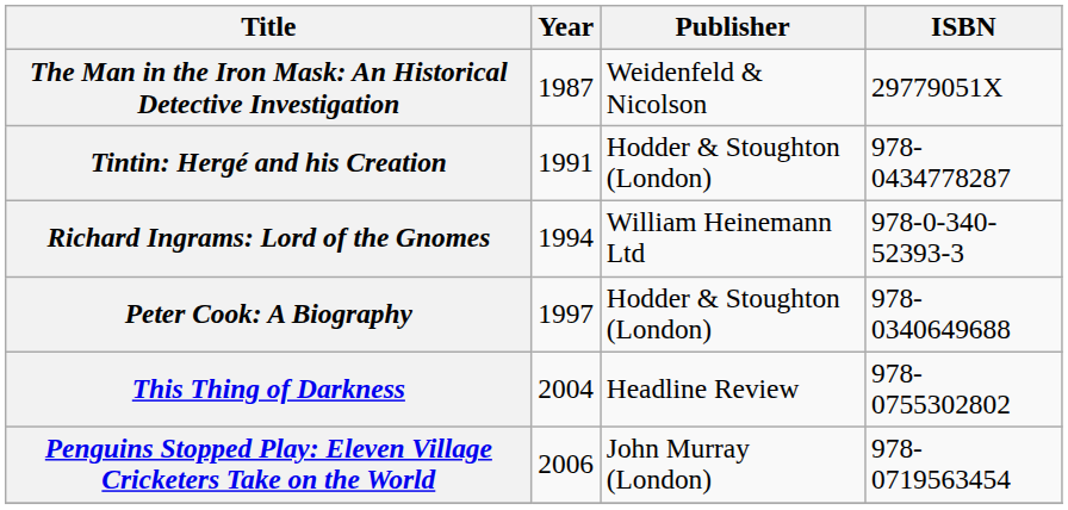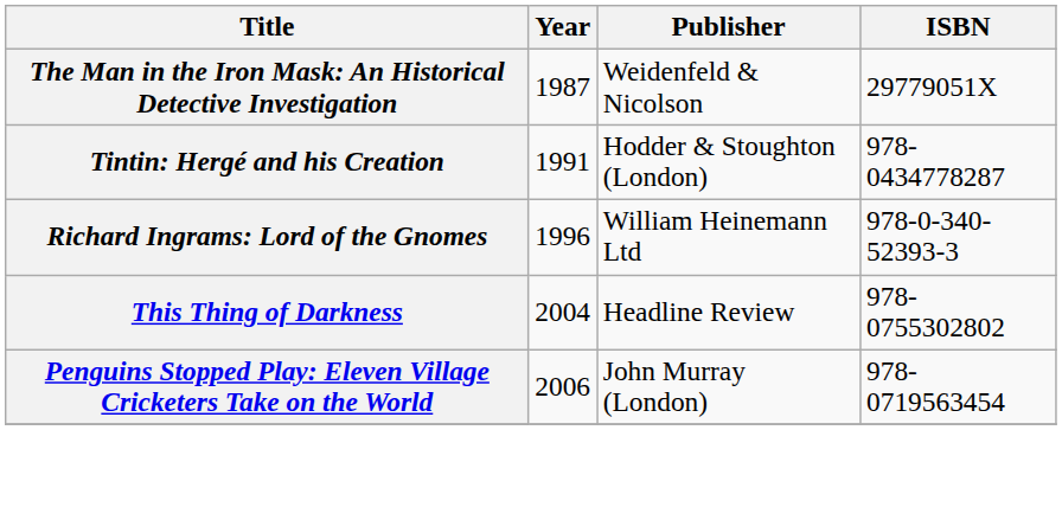Richard Ingrams: Lord of the Gnomes | Year: 1994 -> 1996
- row: Peter Cook: A Biography | 1997 | Hodder & Stoughton (London) | 978-0340649688
